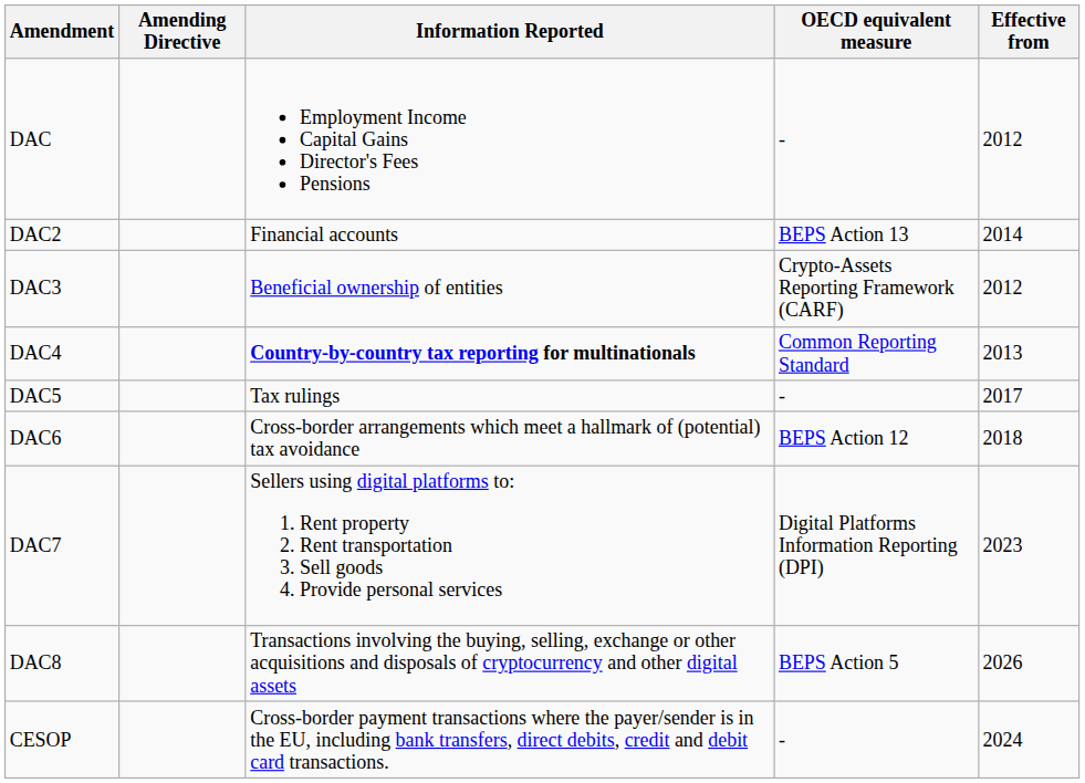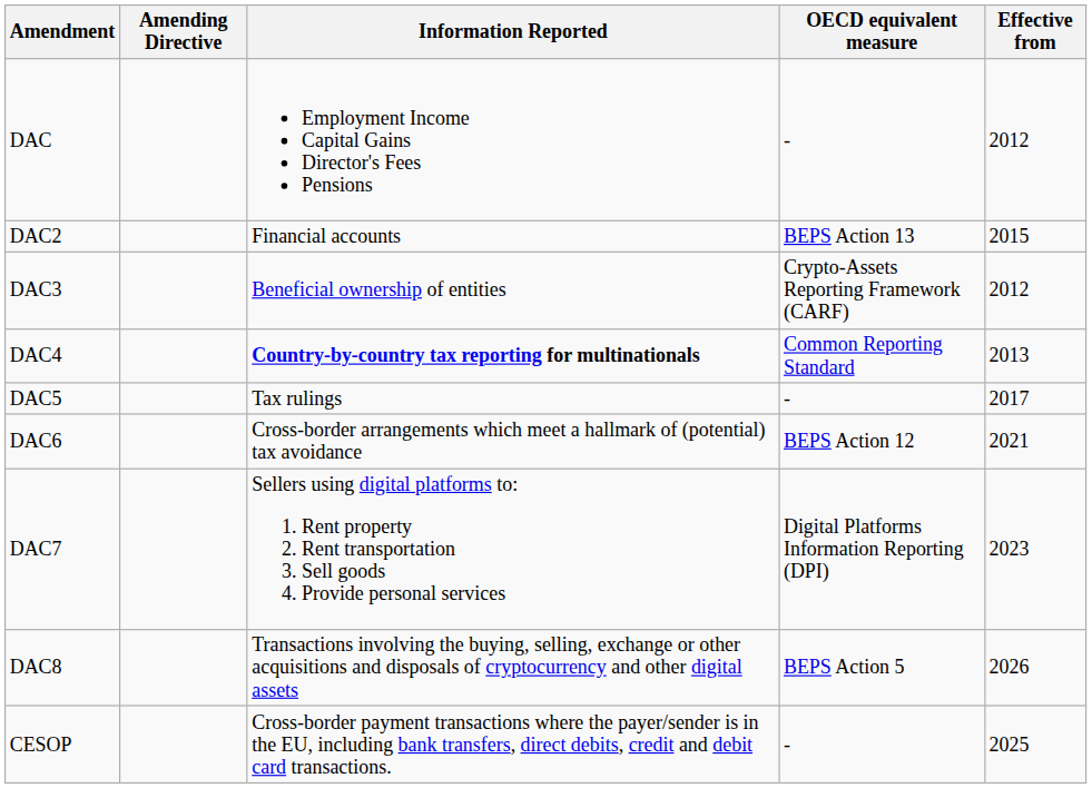DAC2 | Effective from: 2014 -> 2015
DAC6 | Effective from: 2018 -> 2021
CESOP | Effective from: 2024 -> 2025
